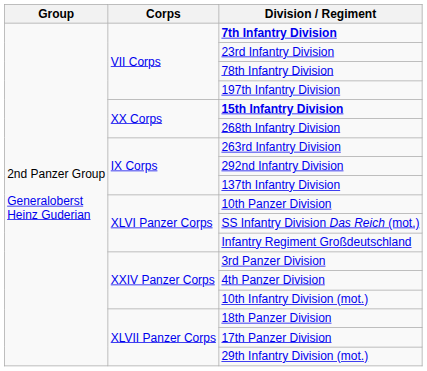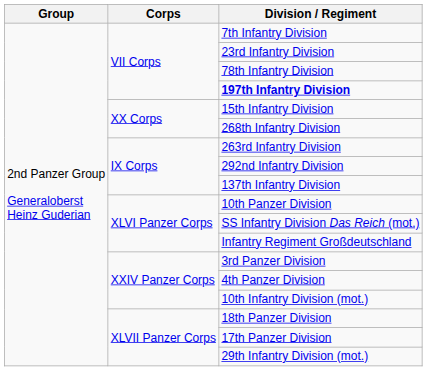7th Infantry Division | Division / Regiment: bold -> normal
197th Infantry Division | Division / Regiment: normal -> bold
15th Infantry Division | Division / Regiment: bold -> normal
